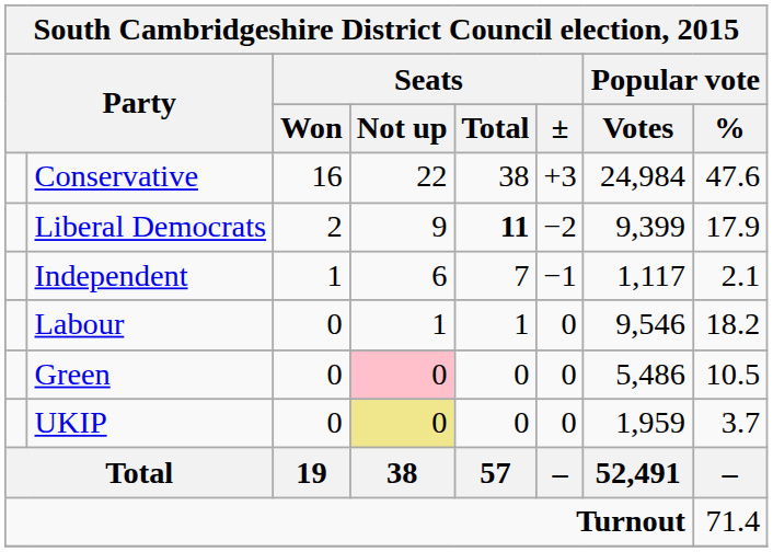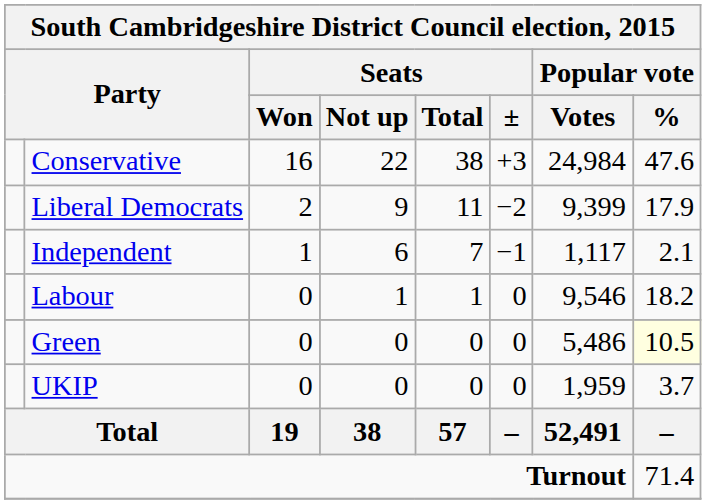Liberal Democrats | Seats / Total: bold -> normal
Green | Seats / Not up: pink background -> no background
Green | Popular vote / %: no background -> lightyellow background
UKIP | Seats / Not up: khaki background -> no background
